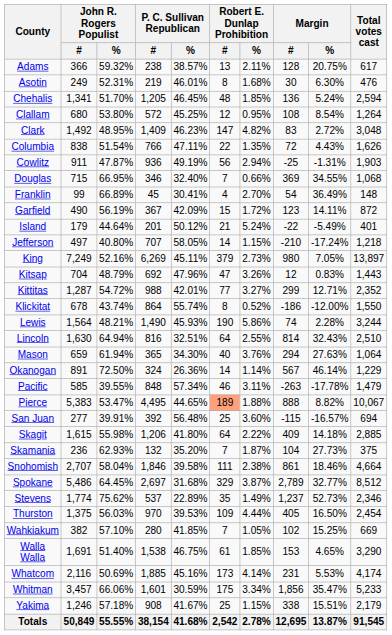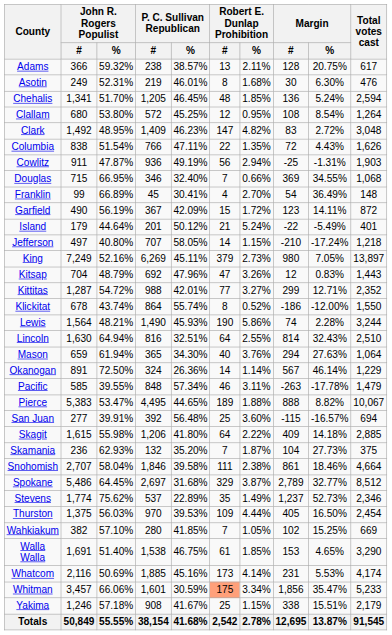Pierce | Robert E. Dunlap Prohibition / #: lightsalmon background -> no background
Whitman | Robert E. Dunlap Prohibition / #: no background -> lightsalmon background
